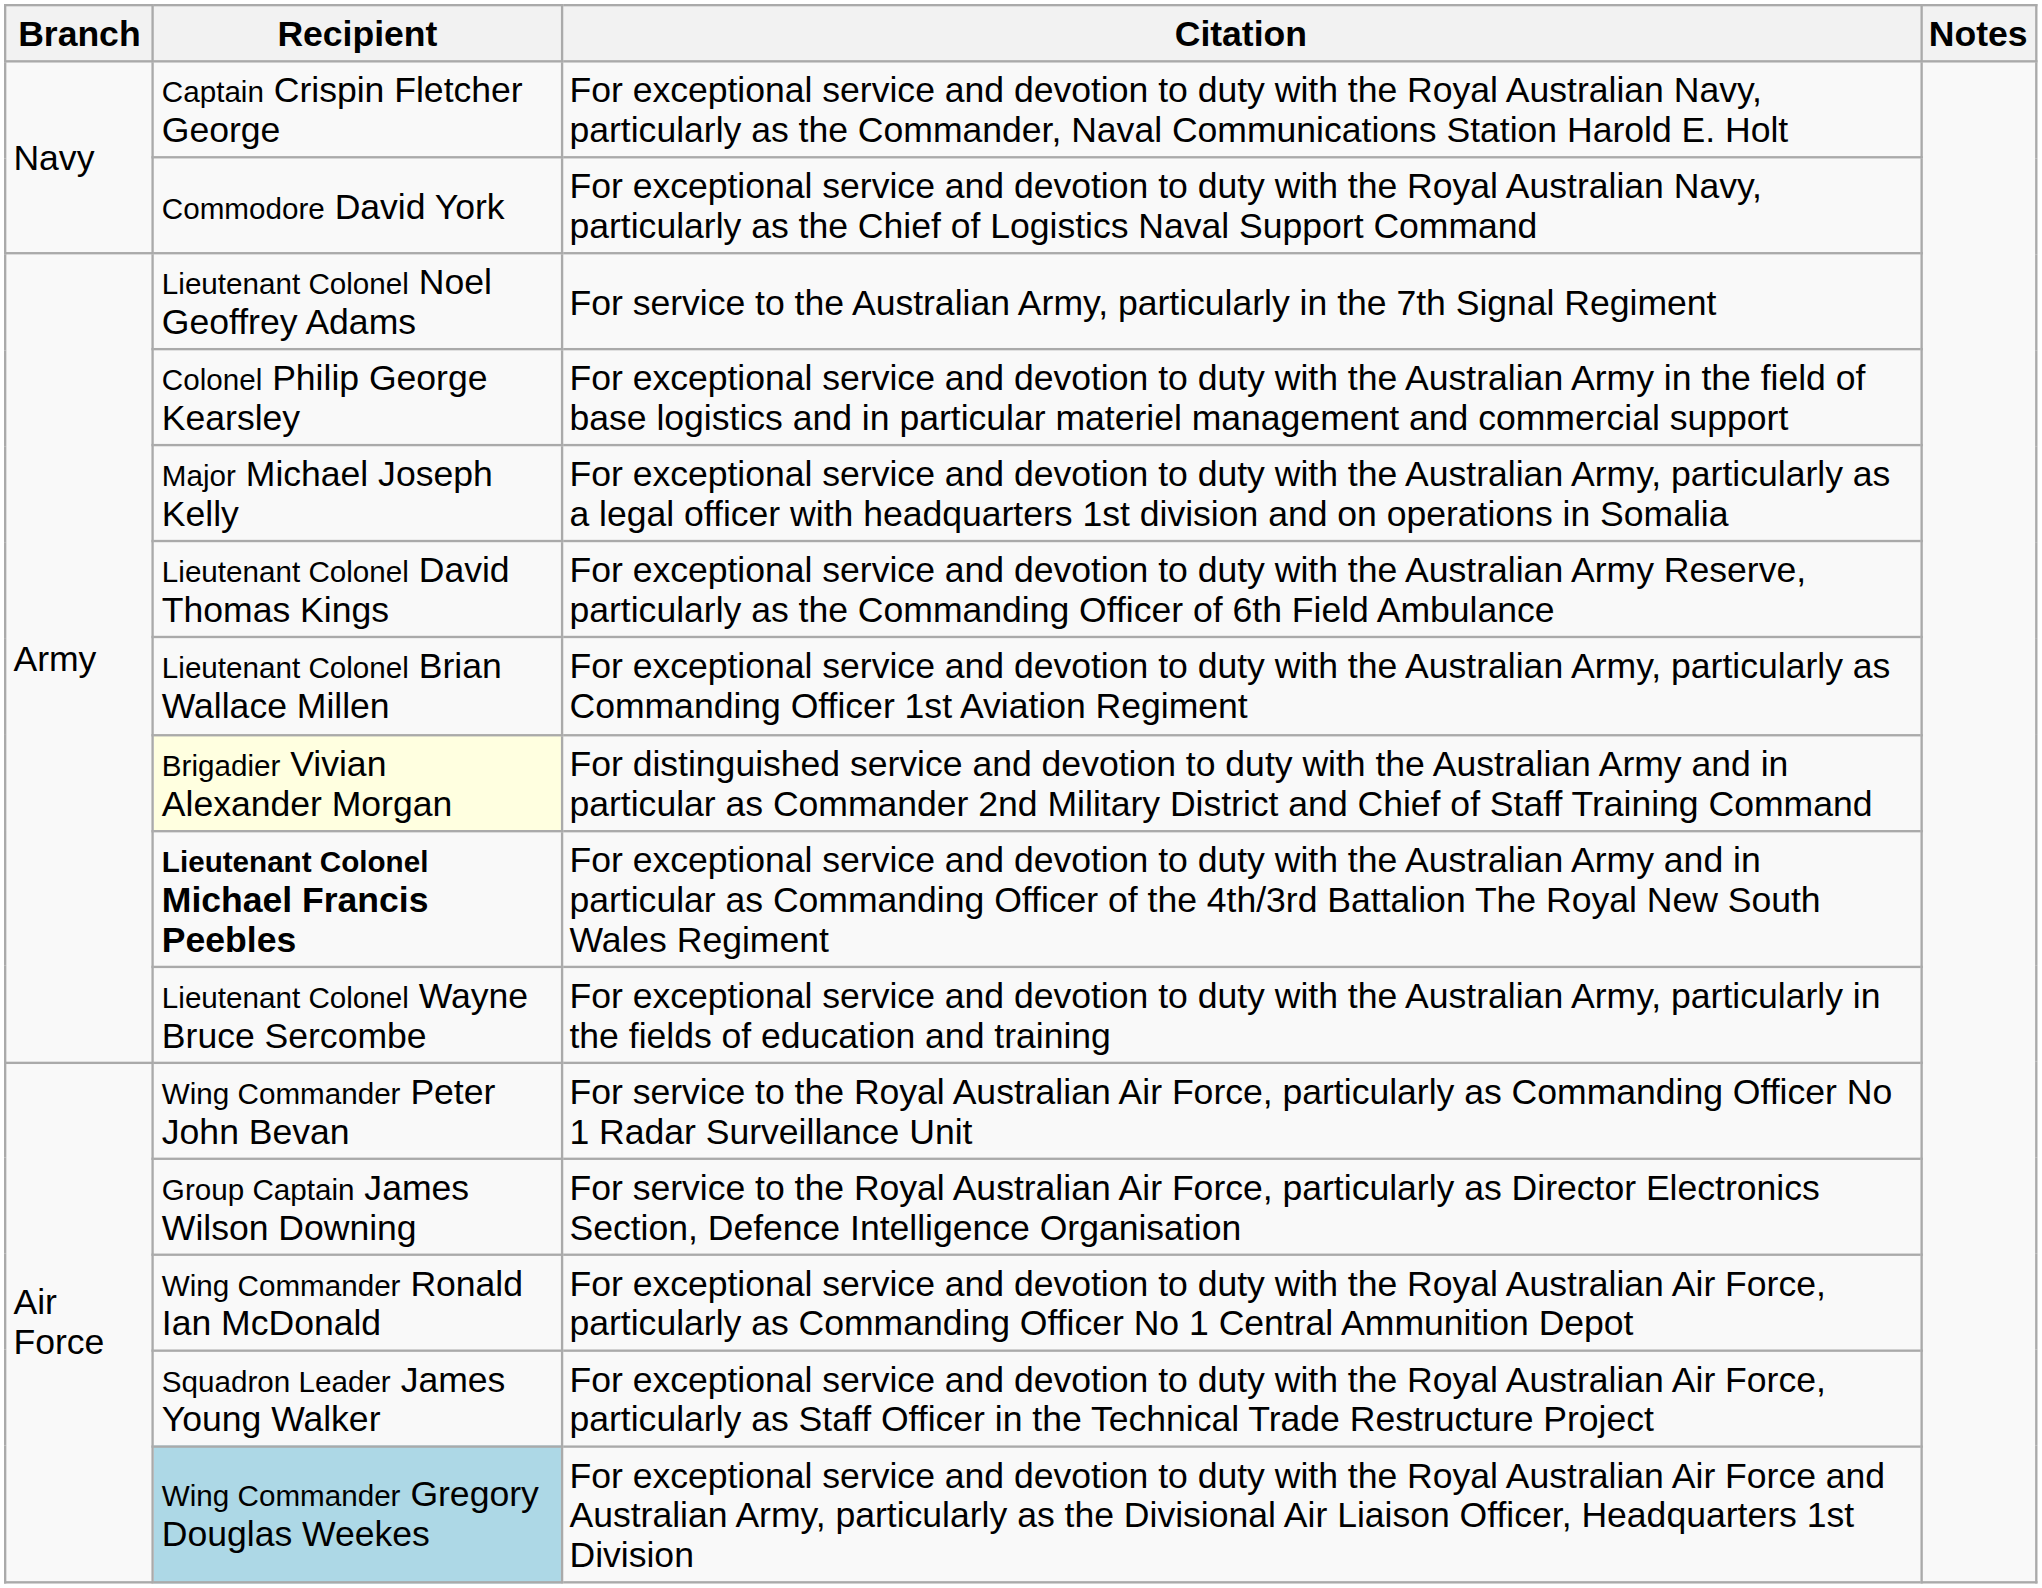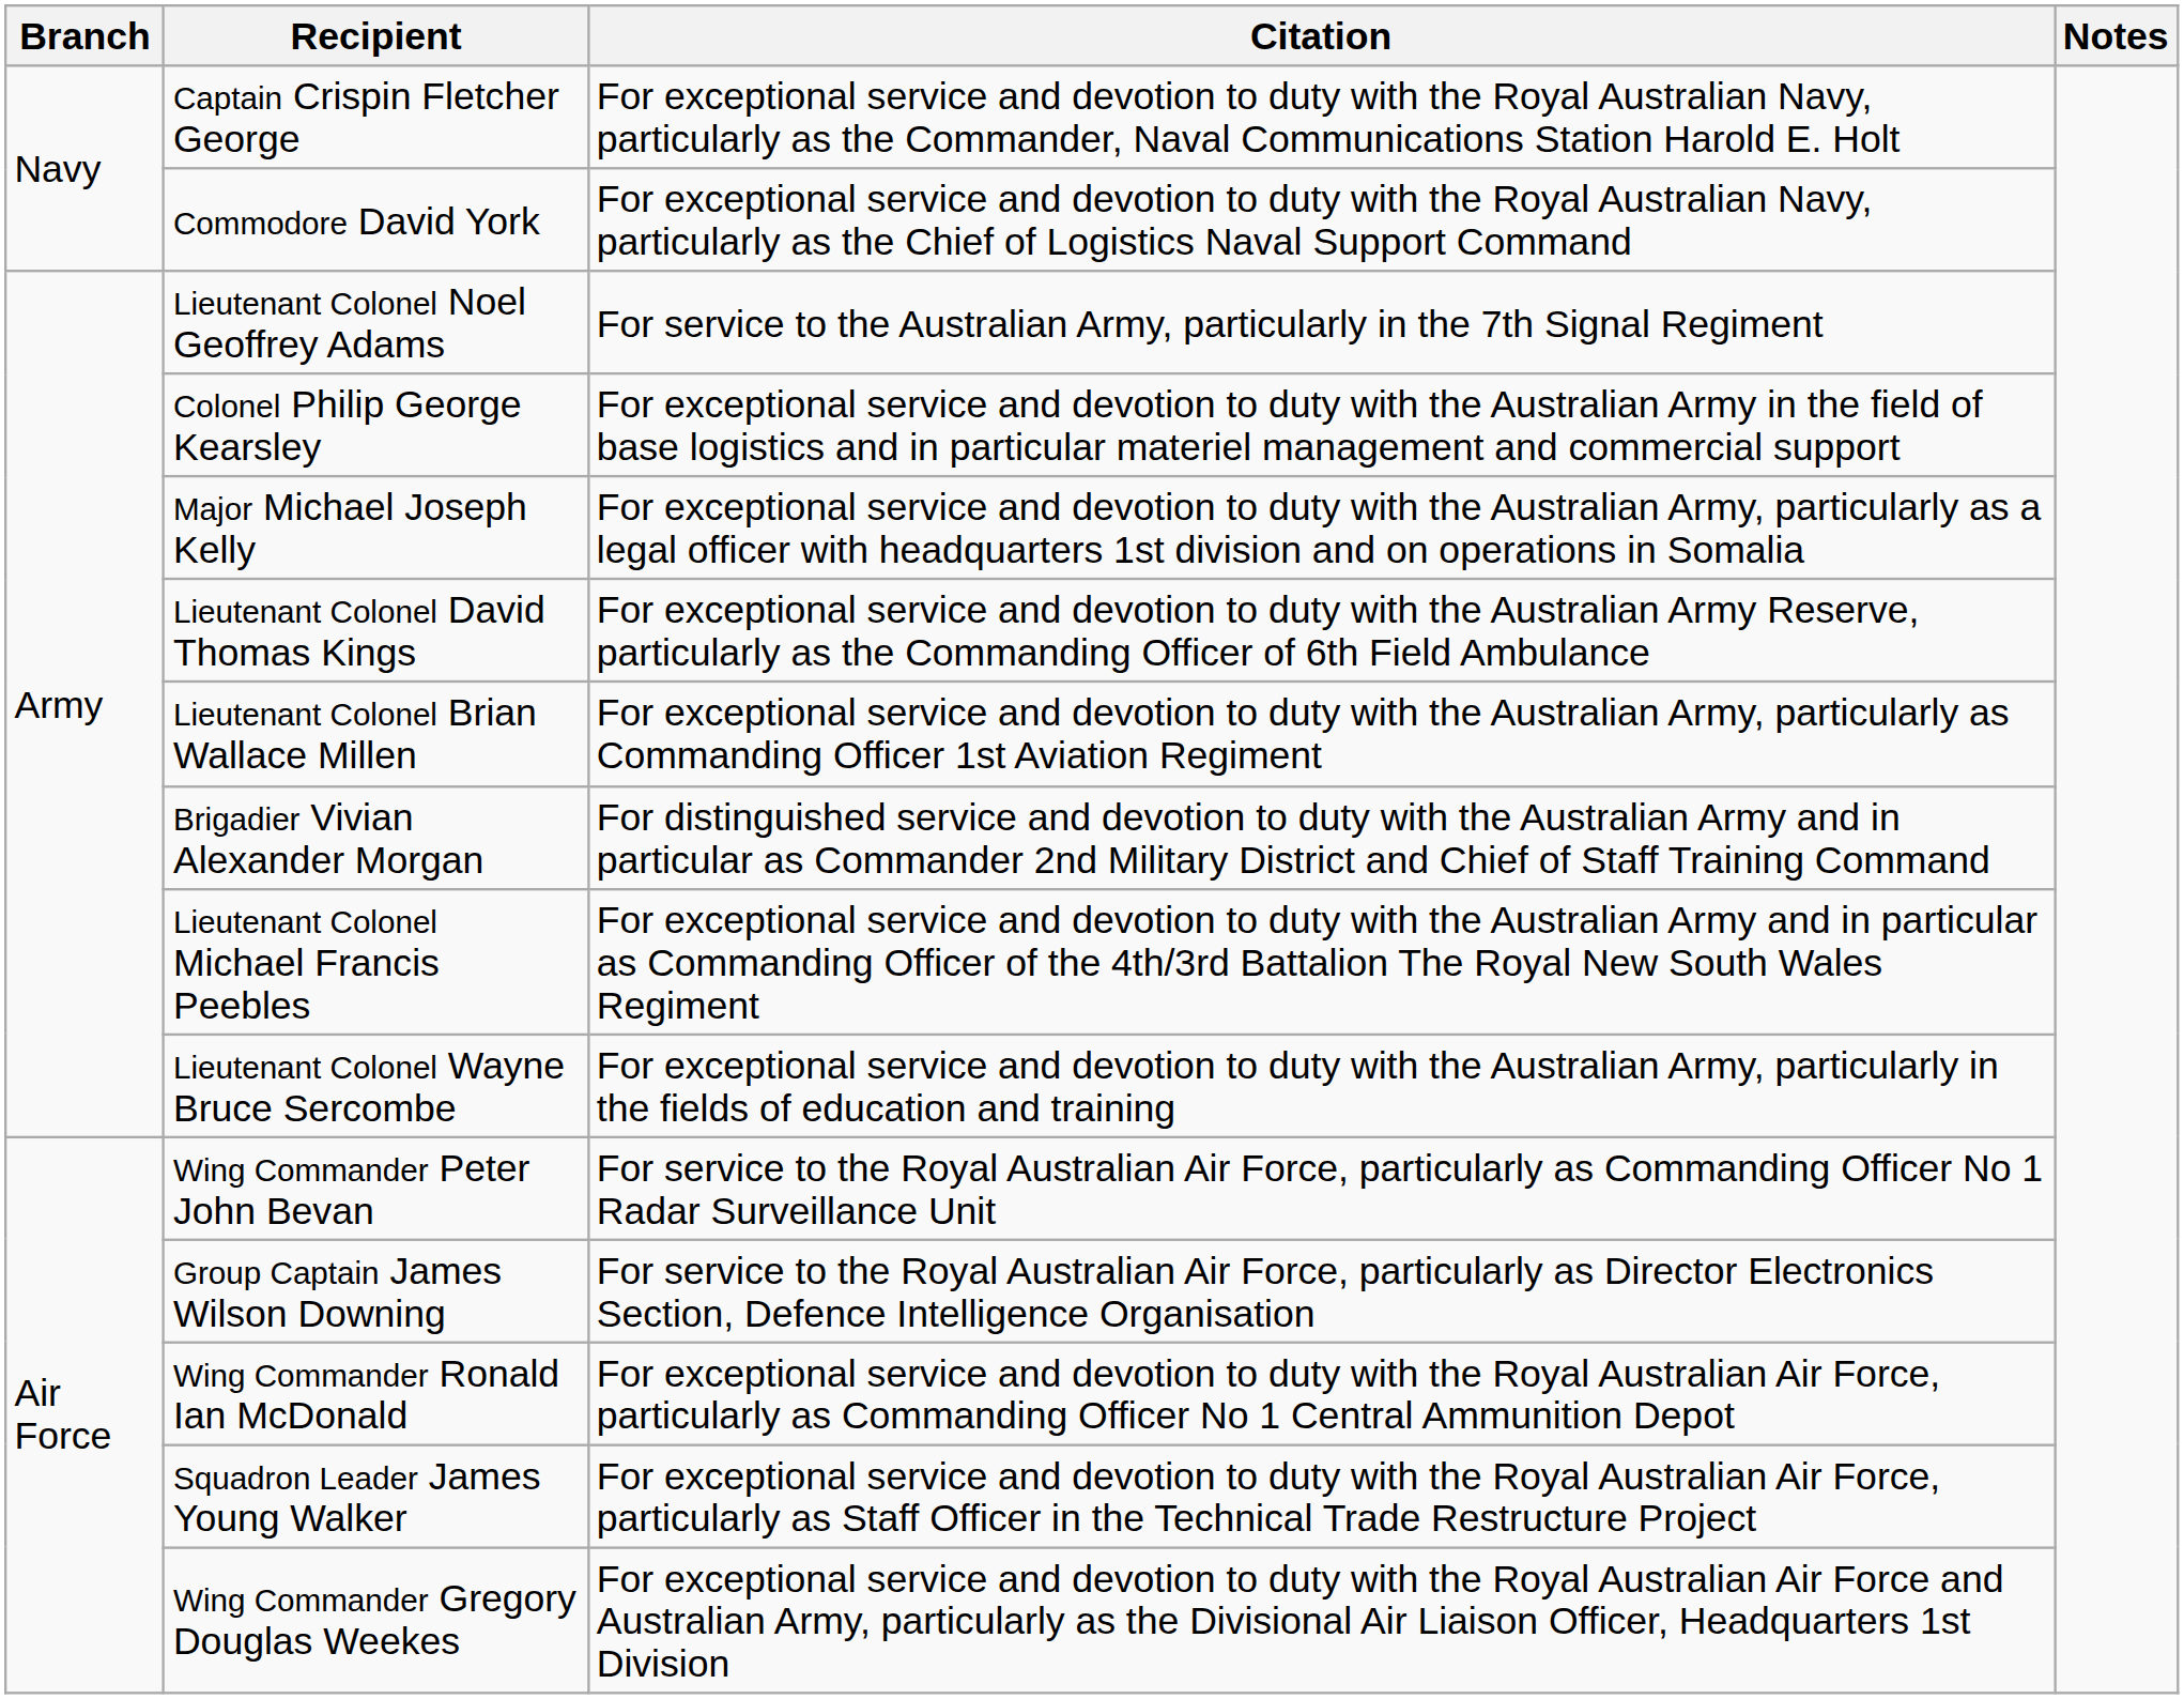Brigadier Vivian Alexander Morgan | Recipient: lightyellow background -> no background
Lieutenant Colonel Michael Francis Peebles | Recipient: bold -> normal
Wing Commander Gregory Douglas Weekes | Recipient: lightblue background -> no background
